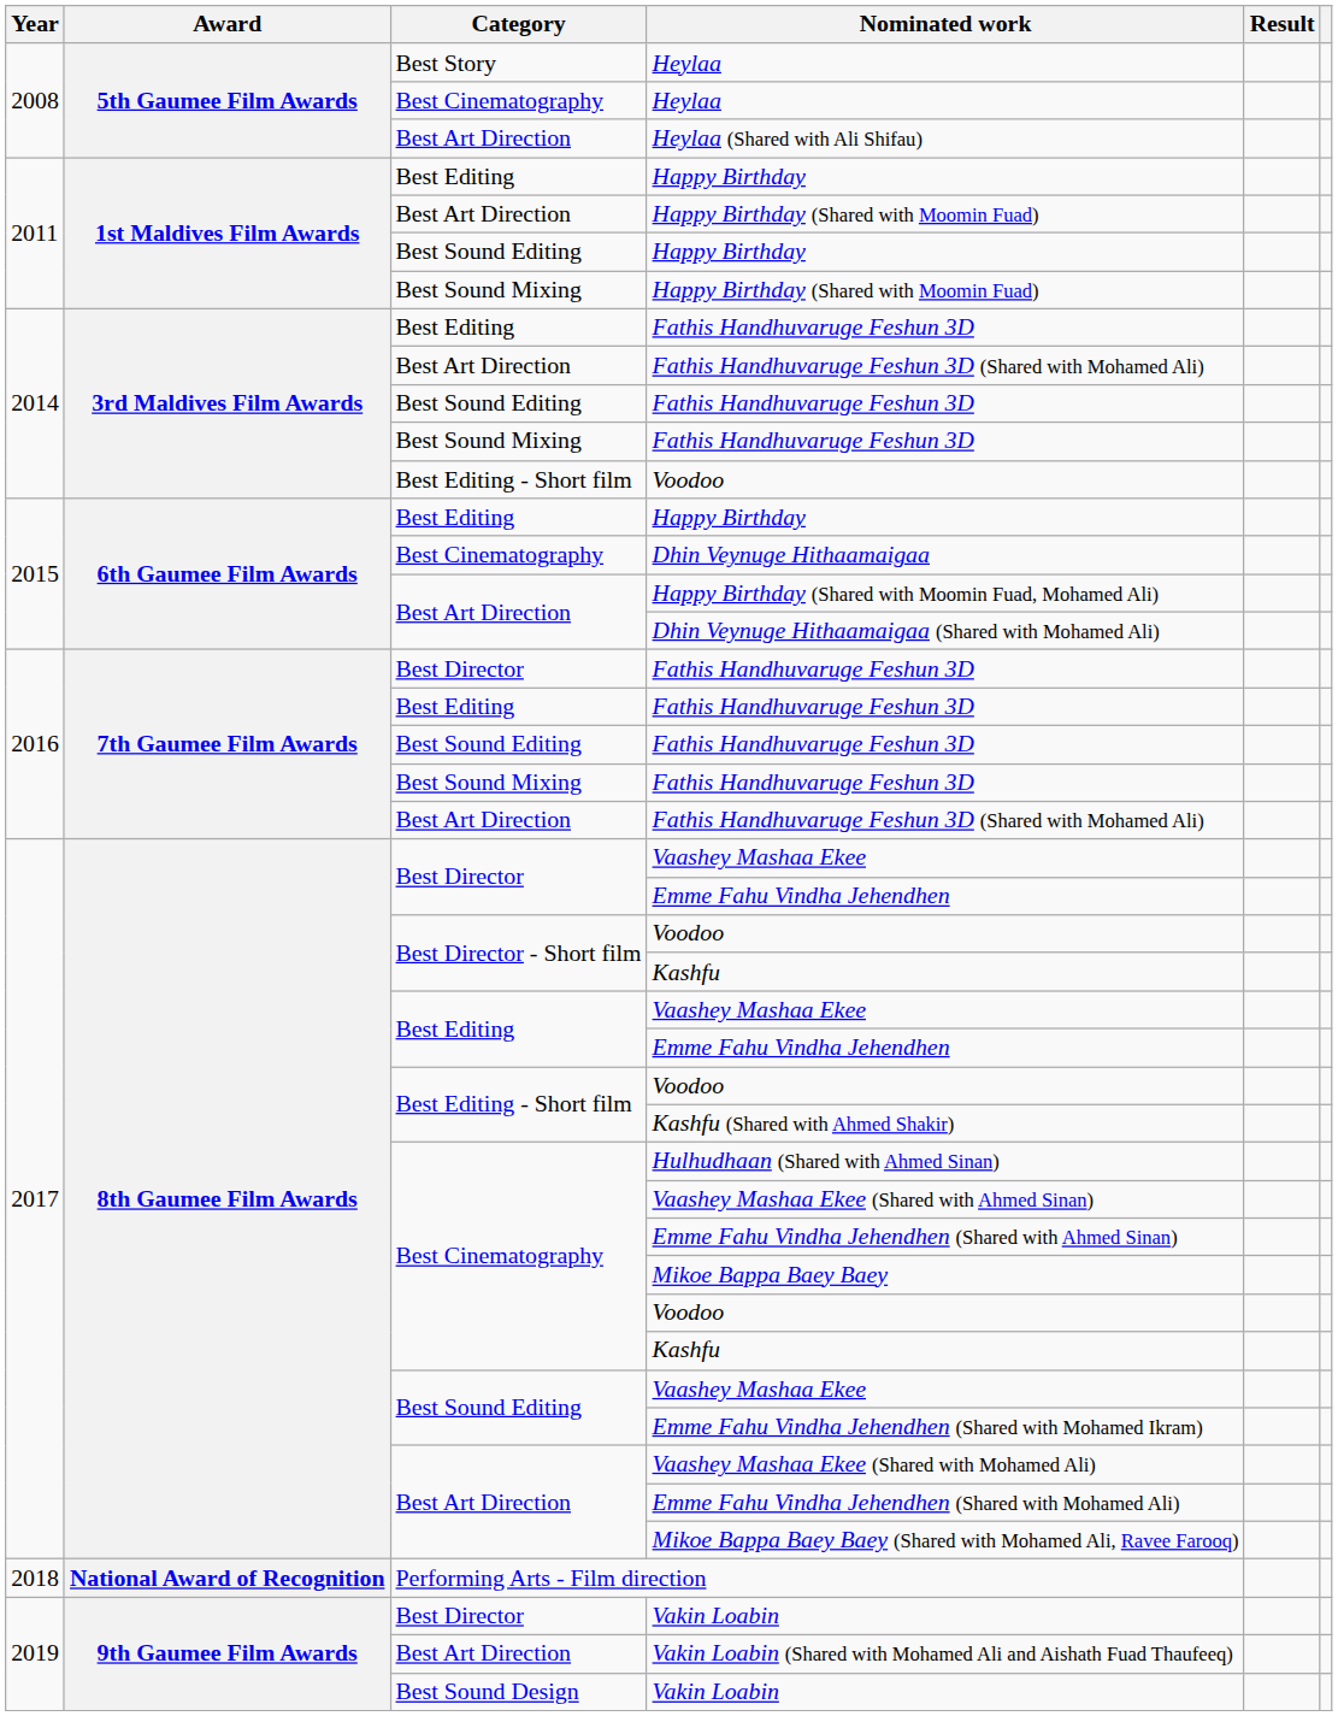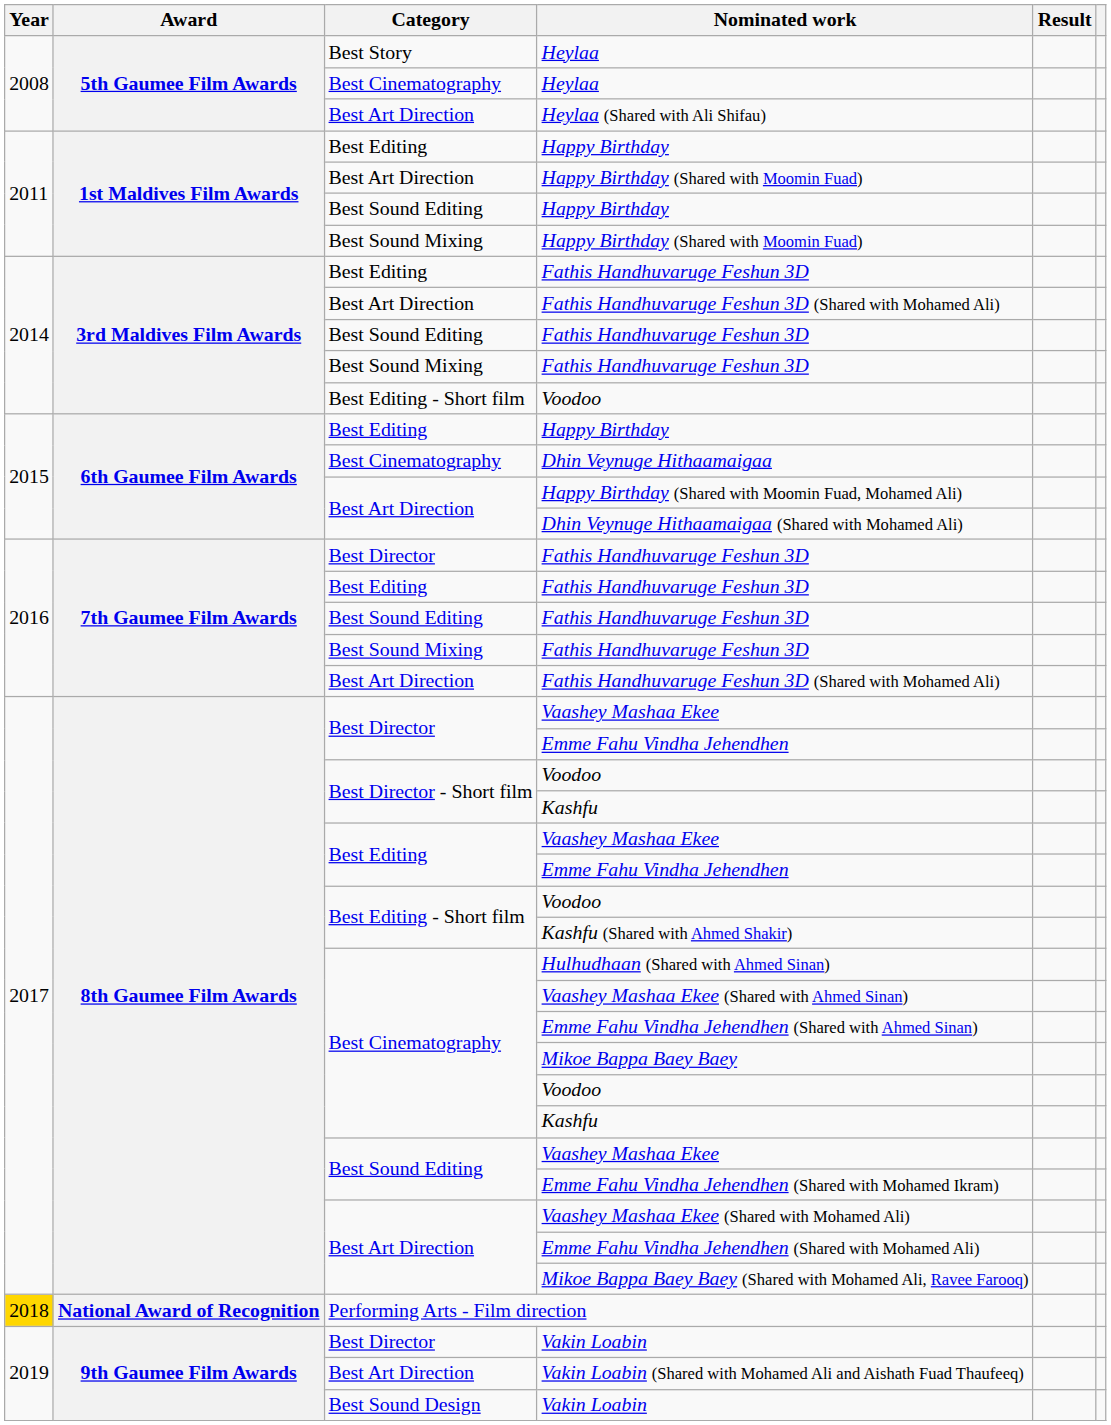Performing Arts - Film direction | Year: no background -> gold background
